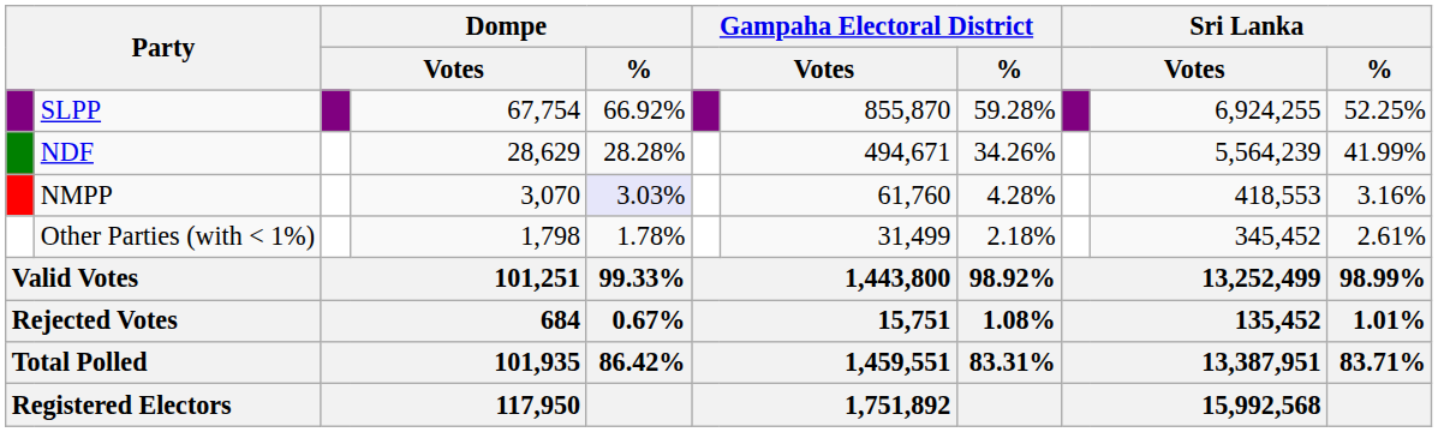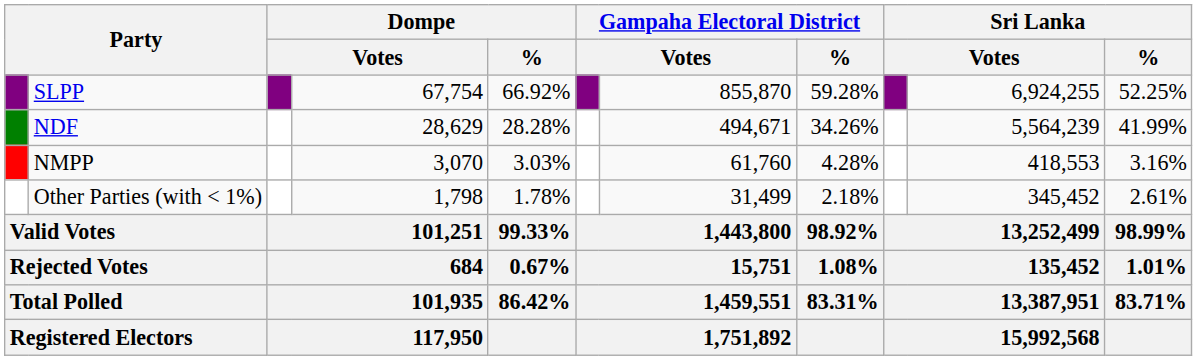NMPP | Dompe / %: lavender background -> no background
